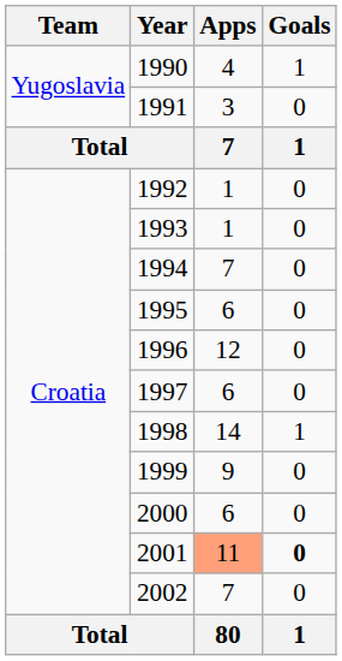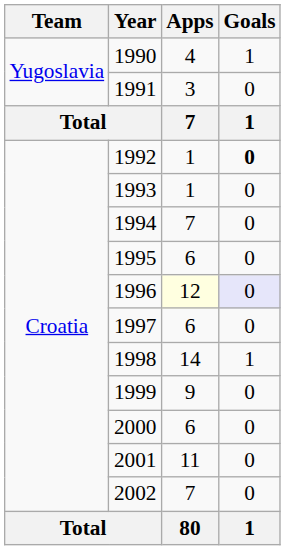1992 | Goals: normal -> bold
1996 | Apps: no background -> lightyellow background
1996 | Goals: no background -> lavender background
2001 | Apps: lightsalmon background -> no background
2001 | Goals: bold -> normal
